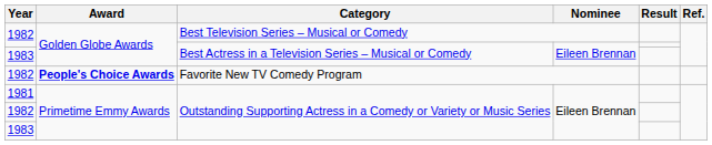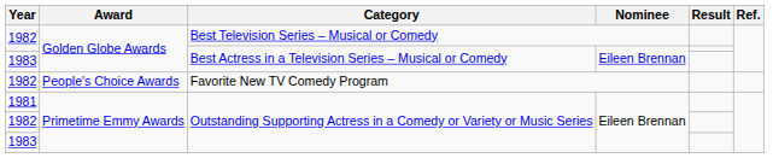Favorite New TV Comedy Program | Award: bold -> normal
